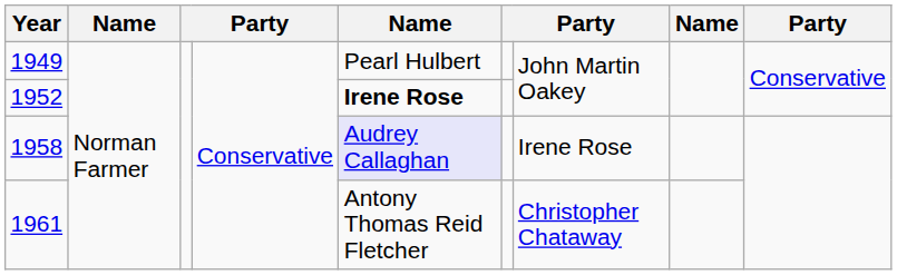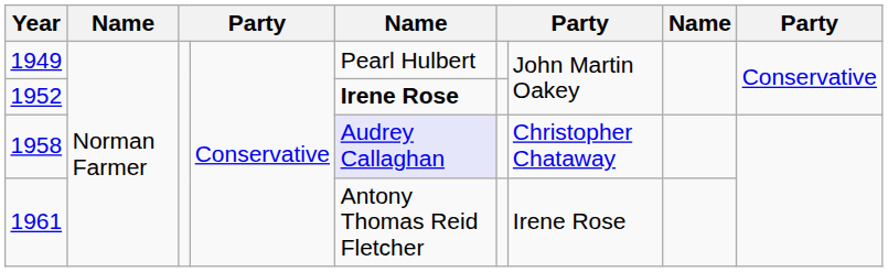1958 | column 7: Irene Rose -> Christopher Chataway
1961 | column 7: Christopher Chataway -> Irene Rose
